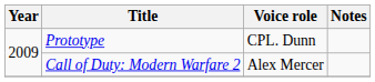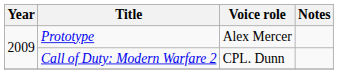Prototype | Voice role: CPL. Dunn -> Alex Mercer
Call of Duty: Modern Warfare 2 | Voice role: Alex Mercer -> CPL. Dunn
